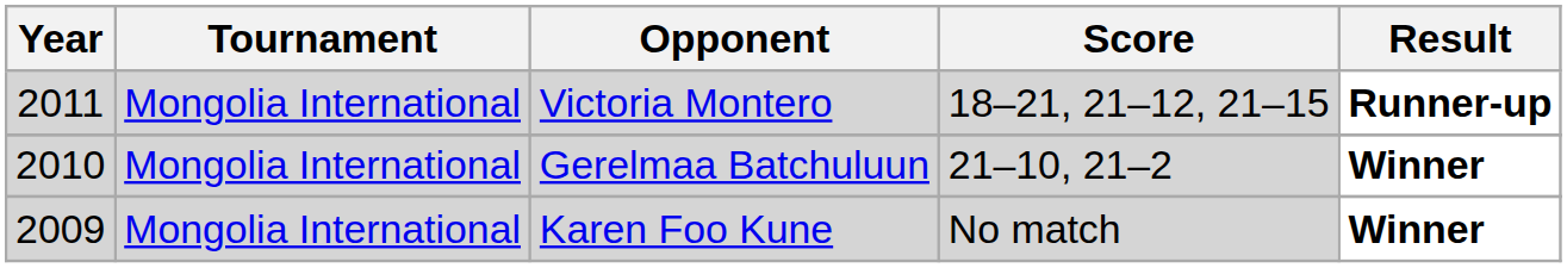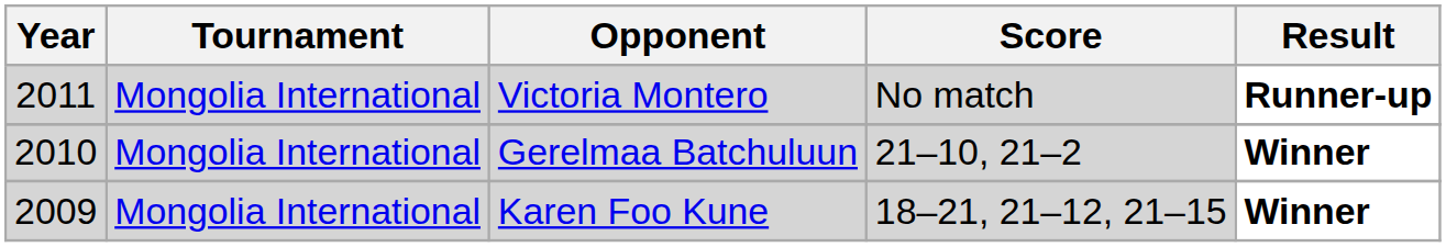Victoria Montero | Score: 18–21, 21–12, 21–15 -> No match
Karen Foo Kune | Score: No match -> 18–21, 21–12, 21–15
